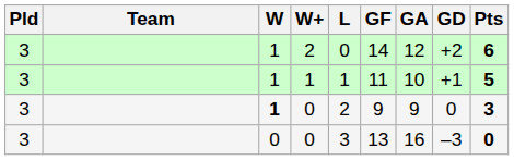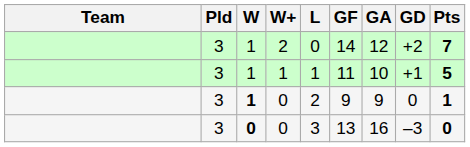columns swapped: Team <-> Pld
row 2 | Pts: 6 -> 7
row 4 | Pts: 3 -> 1
row 5 | W: normal -> bold
